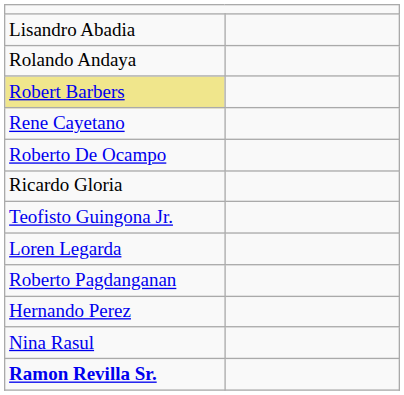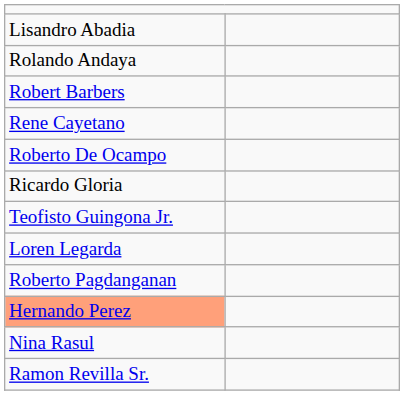Robert Barbers | column 1: khaki background -> no background
Hernando Perez | column 1: no background -> lightsalmon background
Ramon Revilla Sr. | column 1: bold -> normal
